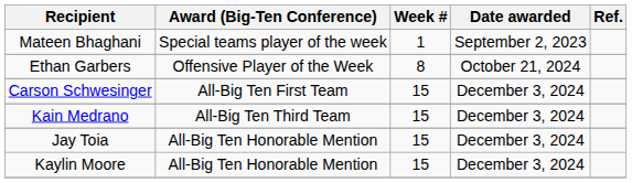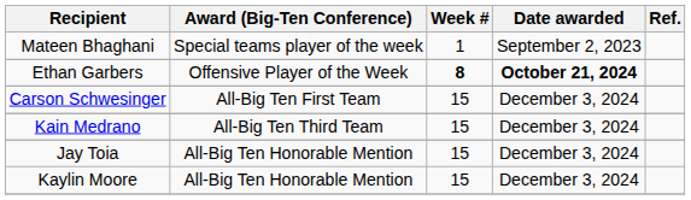Ethan Garbers | Week #: normal -> bold
Ethan Garbers | Date awarded: normal -> bold
